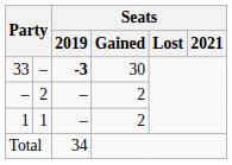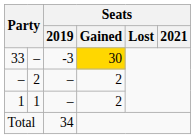33 | Seats / 2019: bold -> normal
33 | Seats / Gained: no background -> gold background
